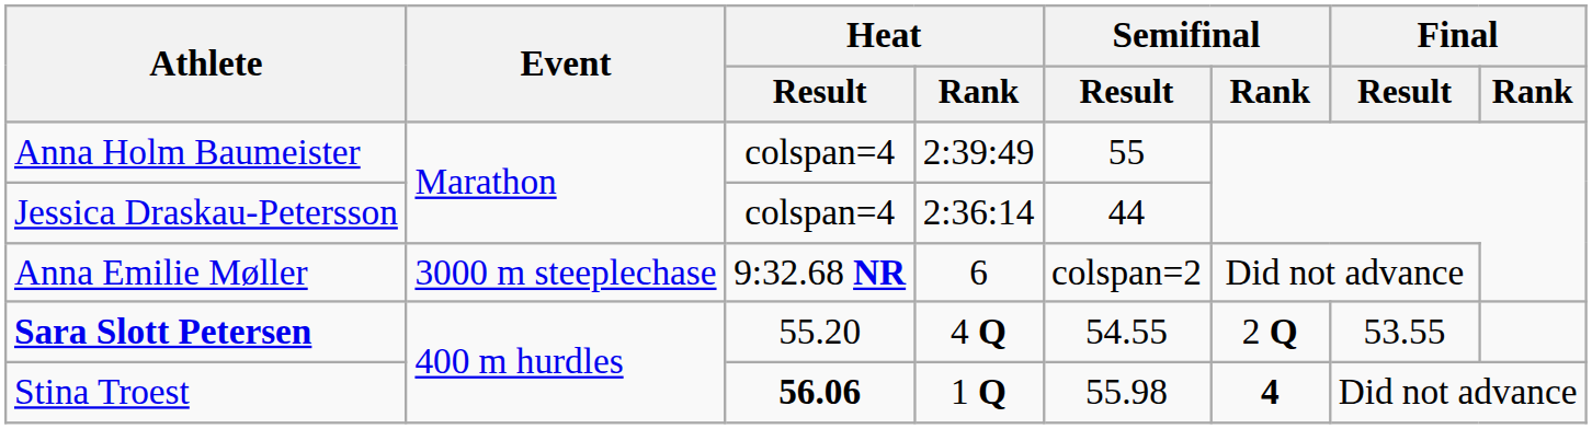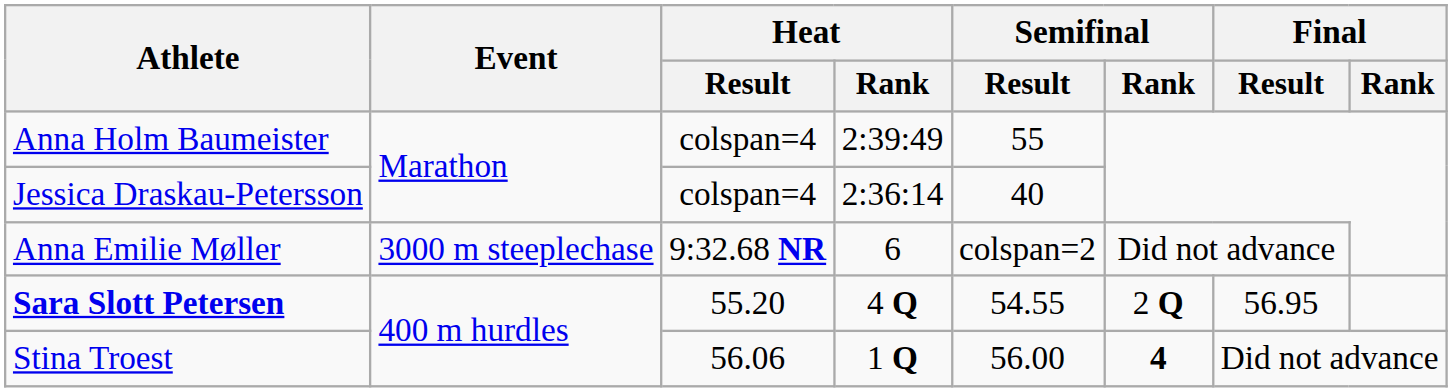Jessica Draskau-Petersson | Semifinal / Result: 44 -> 40
Sara Slott Petersen | Final / Result: 53.55 -> 56.95
Stina Troest | Heat / Result: bold -> normal
Stina Troest | Semifinal / Result: 55.98 -> 56.00
